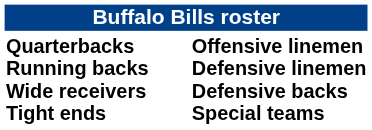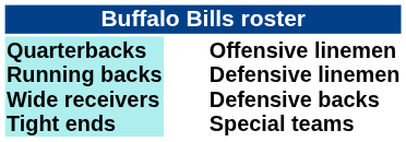Quarterbacks Running backs Wide receivers Tight ends | column 1: no background -> paleturquoise background
